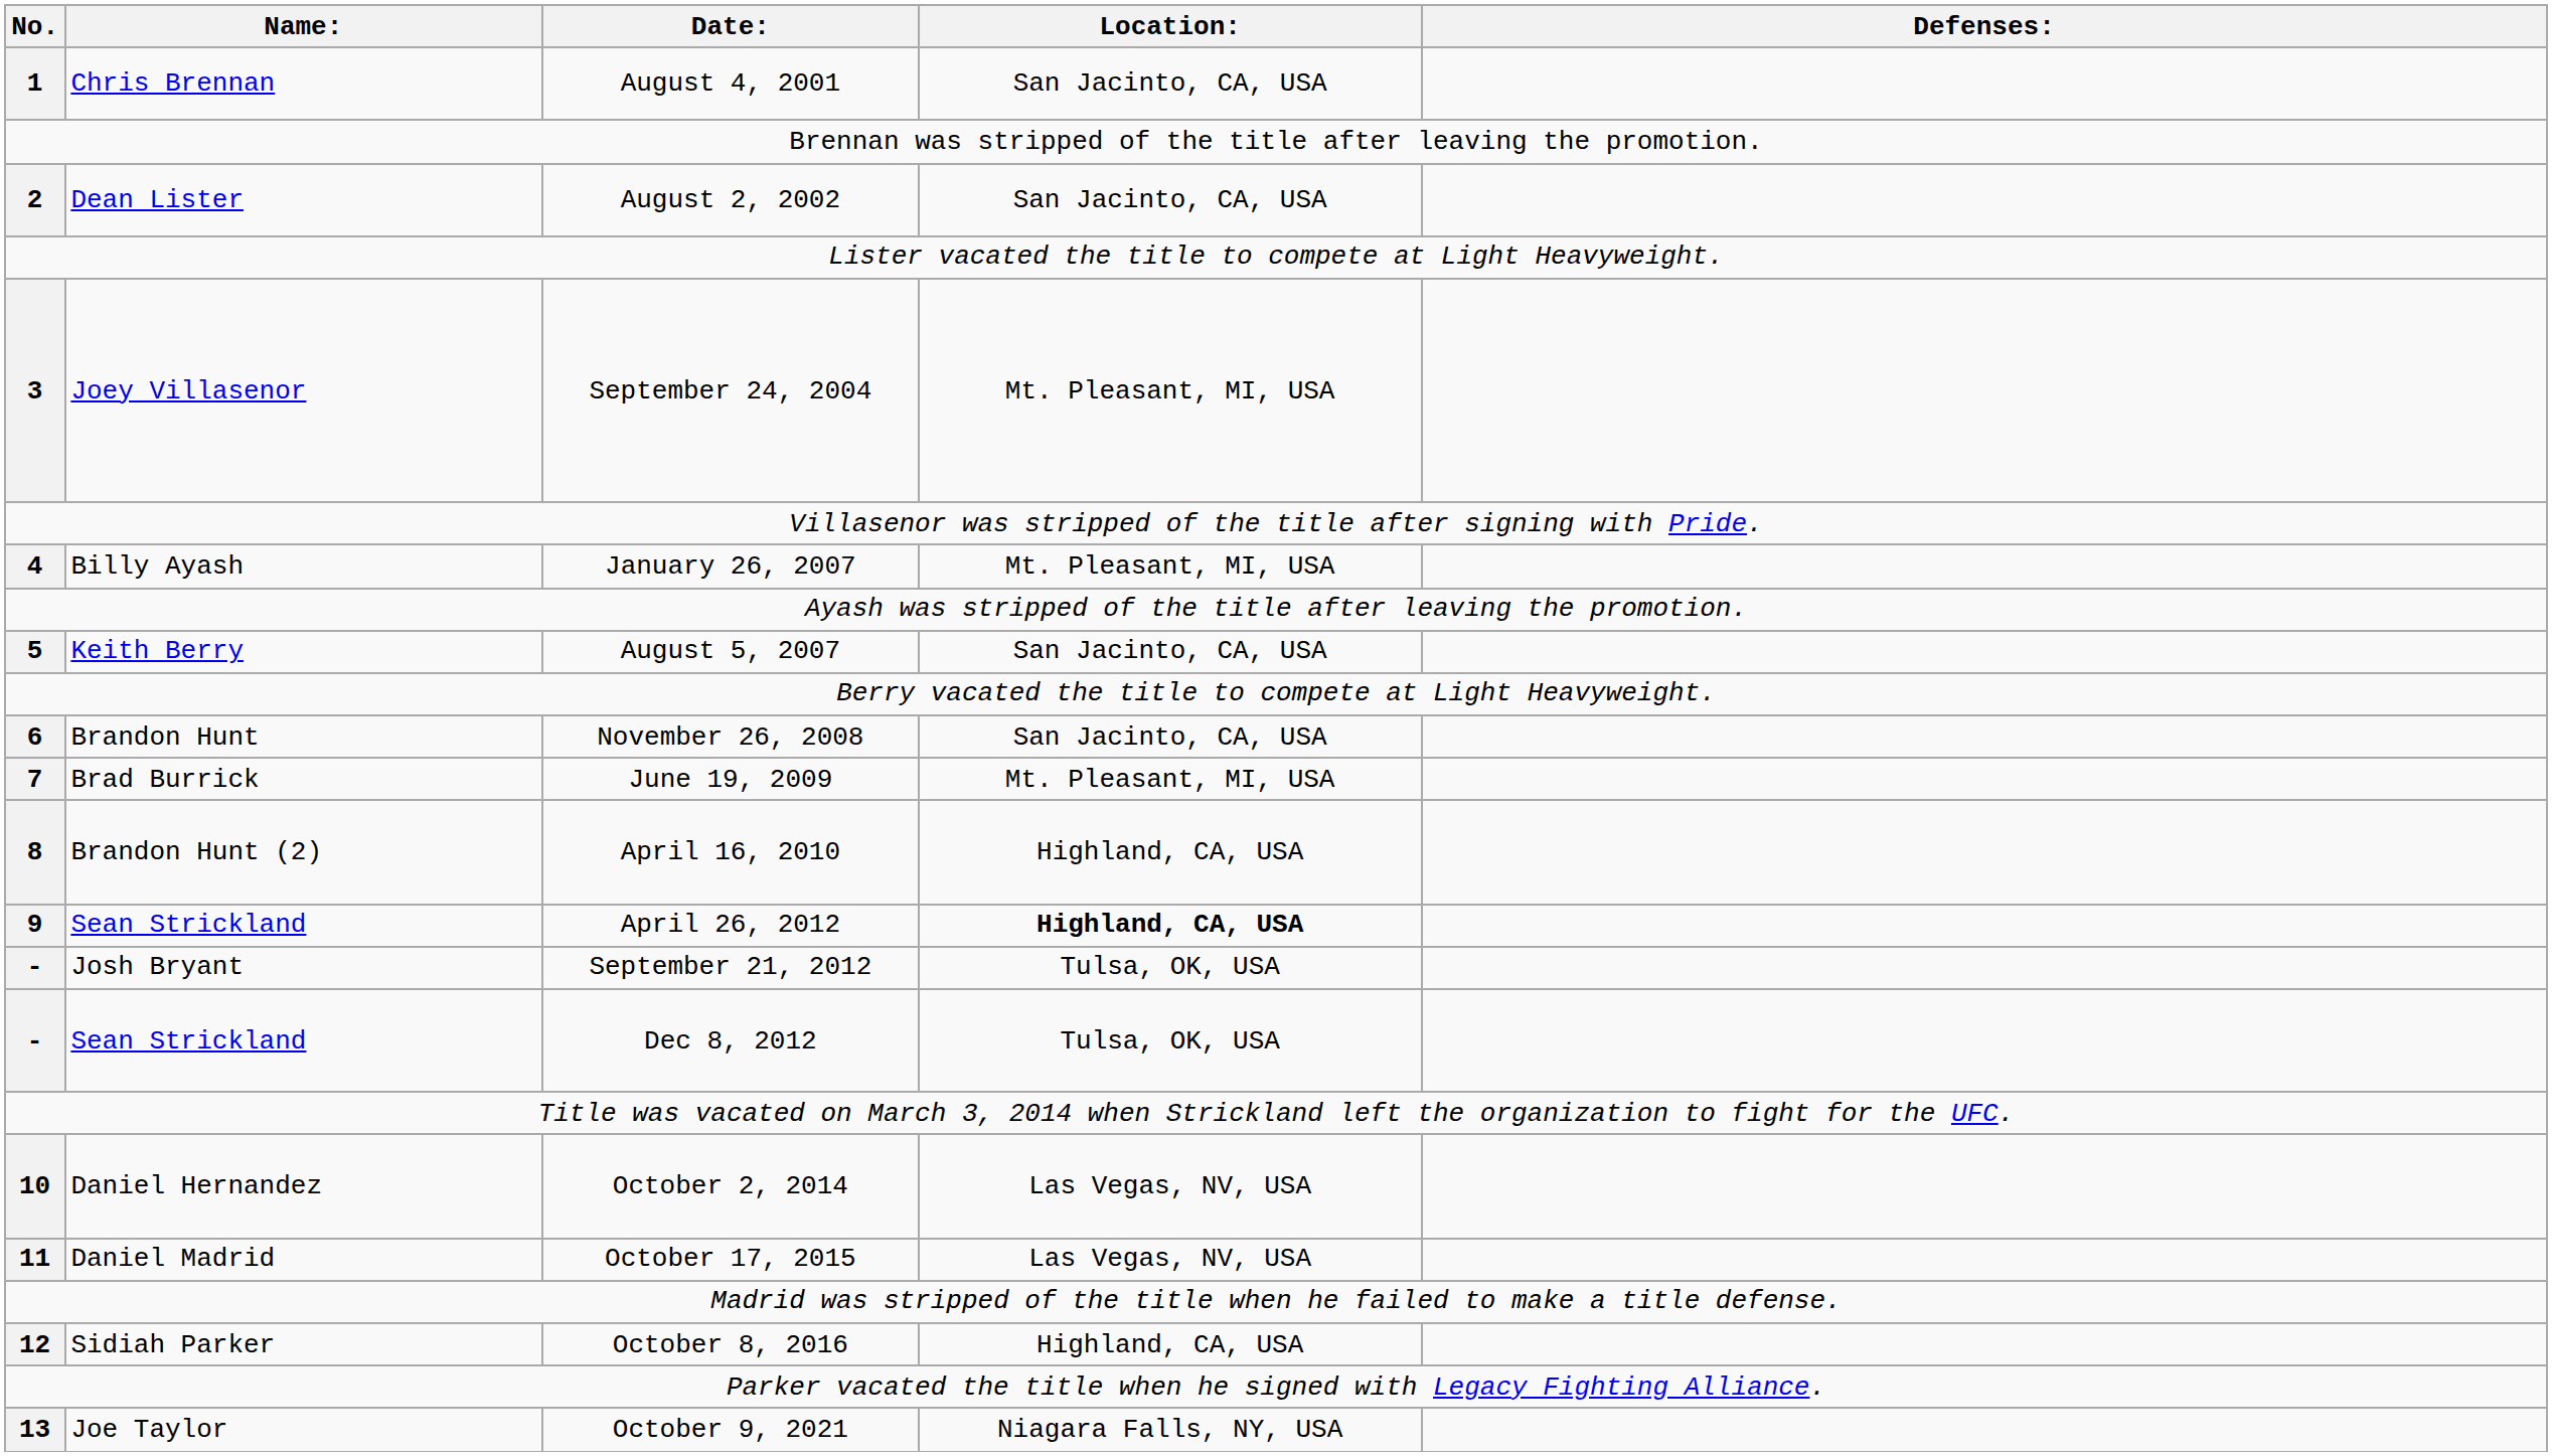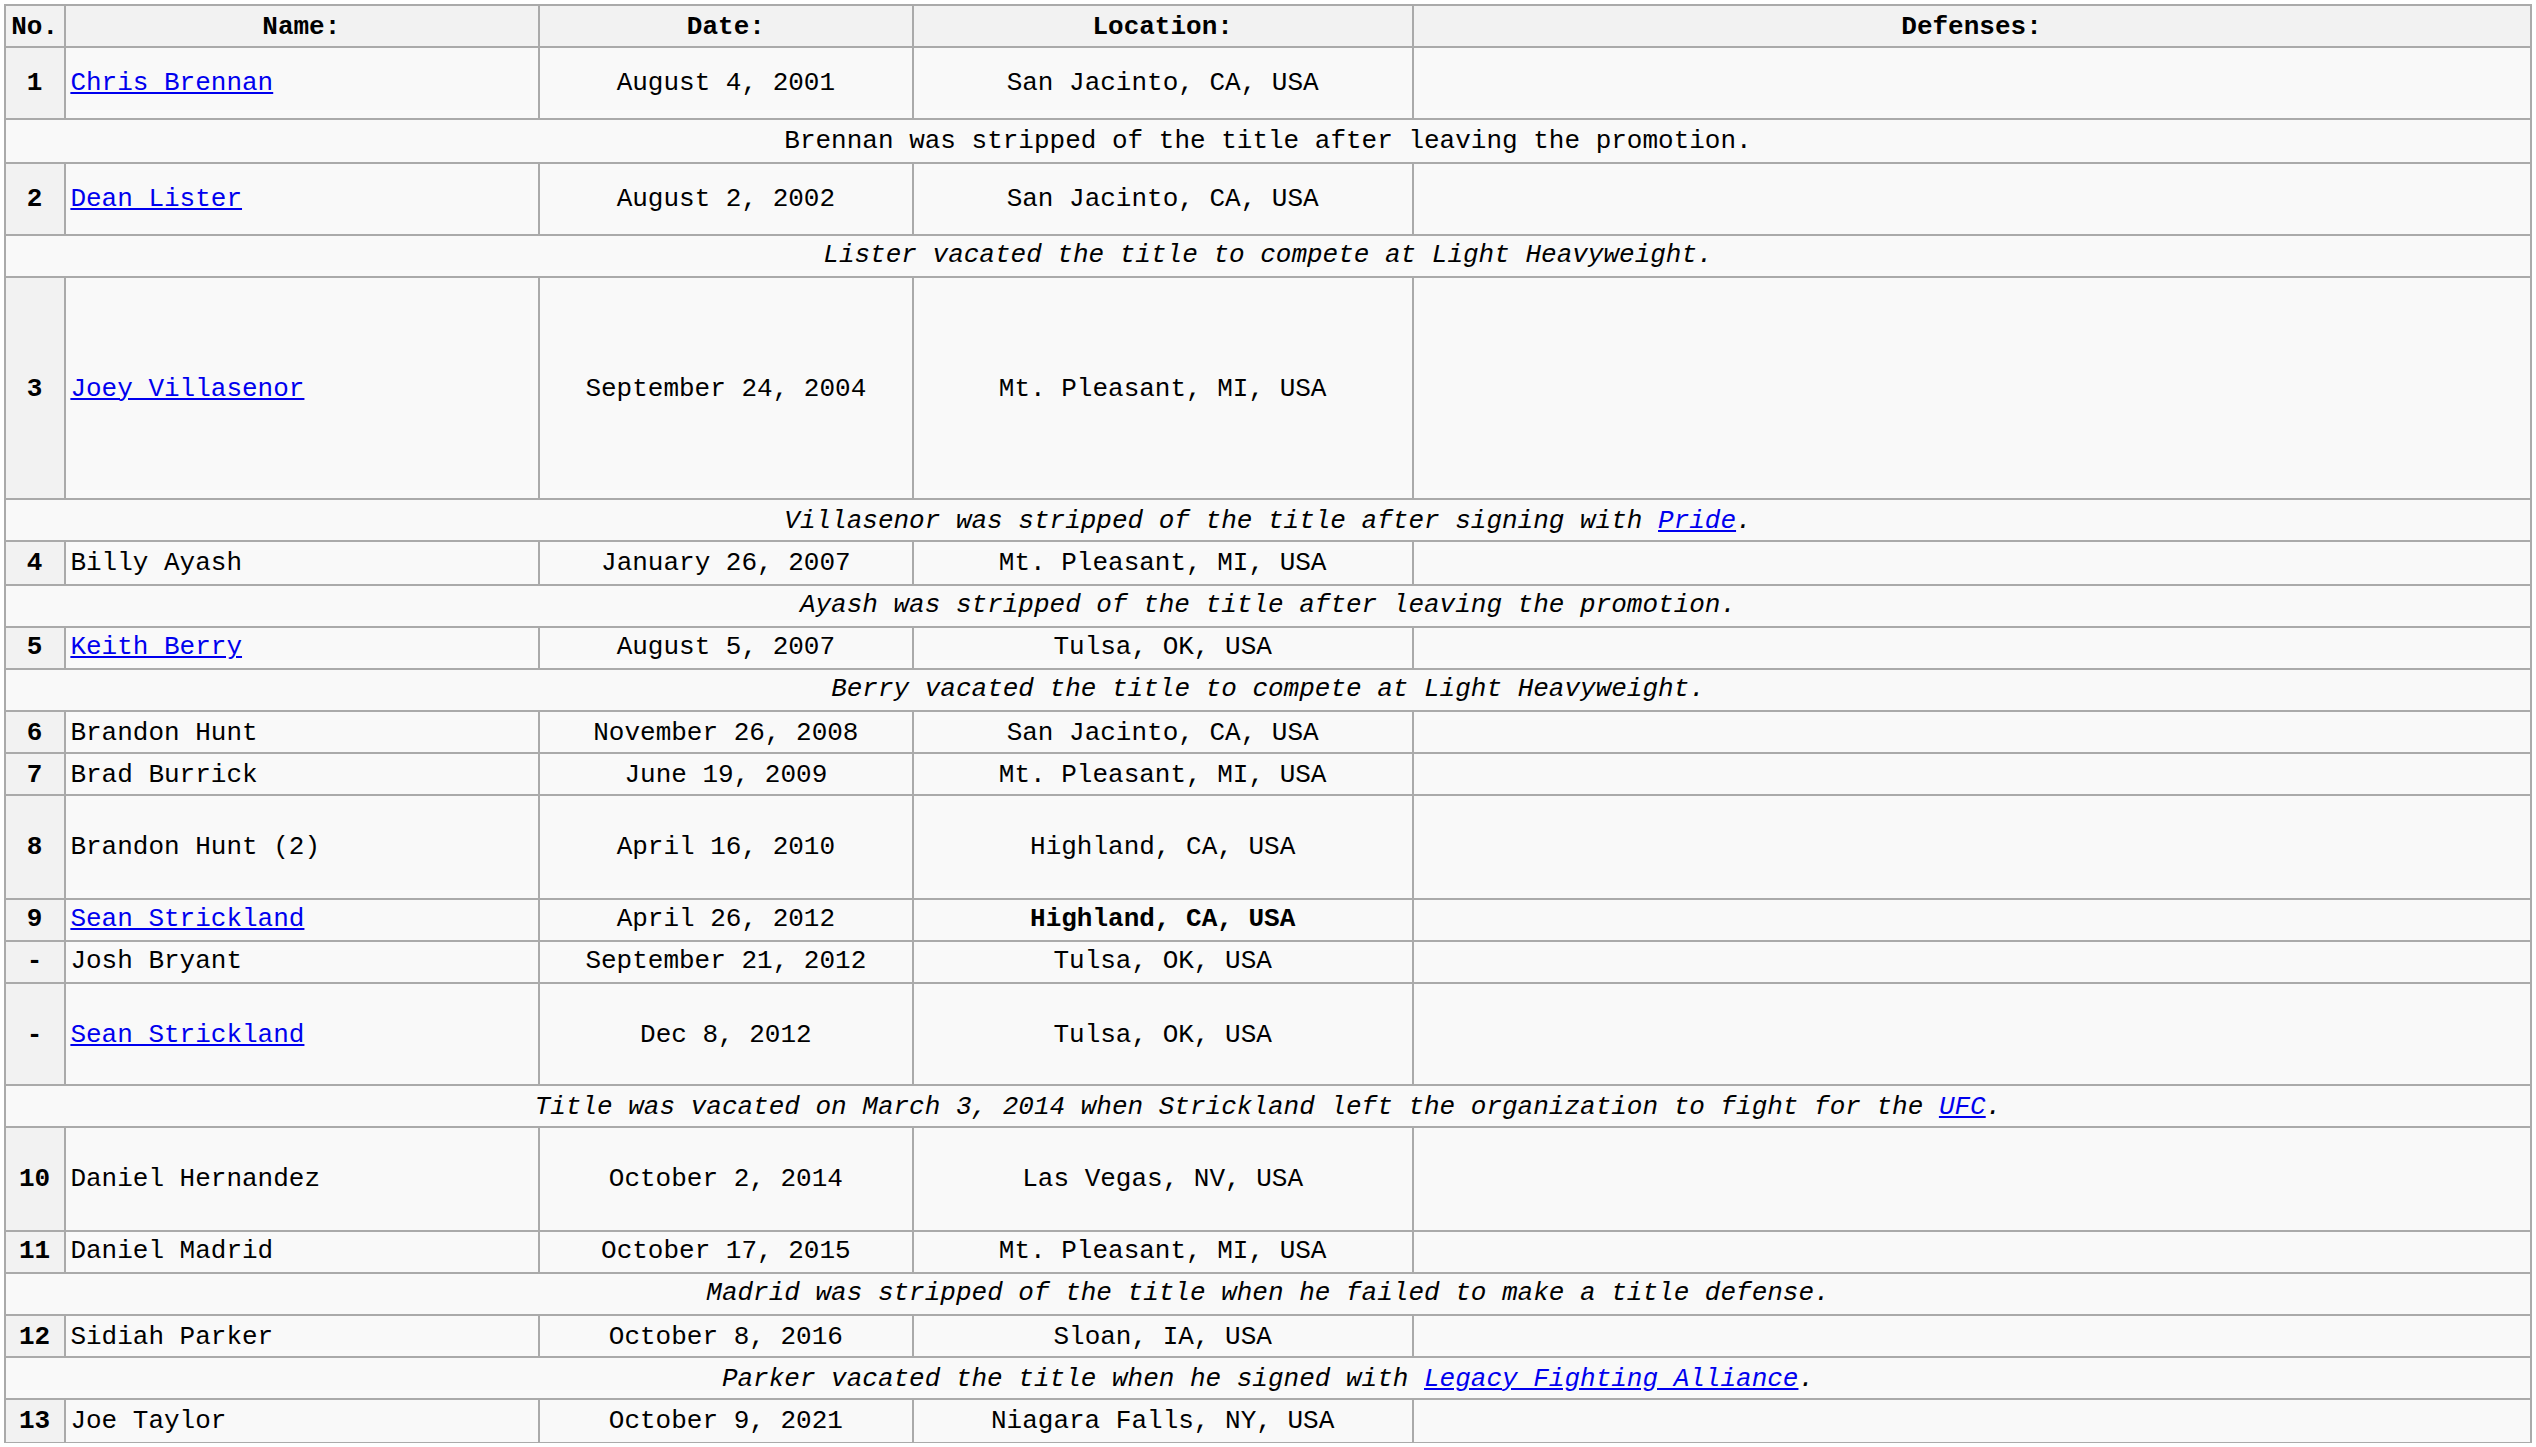August 5, 2007 | Location:: San Jacinto, CA, USA -> Tulsa, OK, USA
October 17, 2015 | Location:: Las Vegas, NV, USA -> Mt. Pleasant, MI, USA
October 8, 2016 | Location:: Highland, CA, USA -> Sloan, IA, USA
